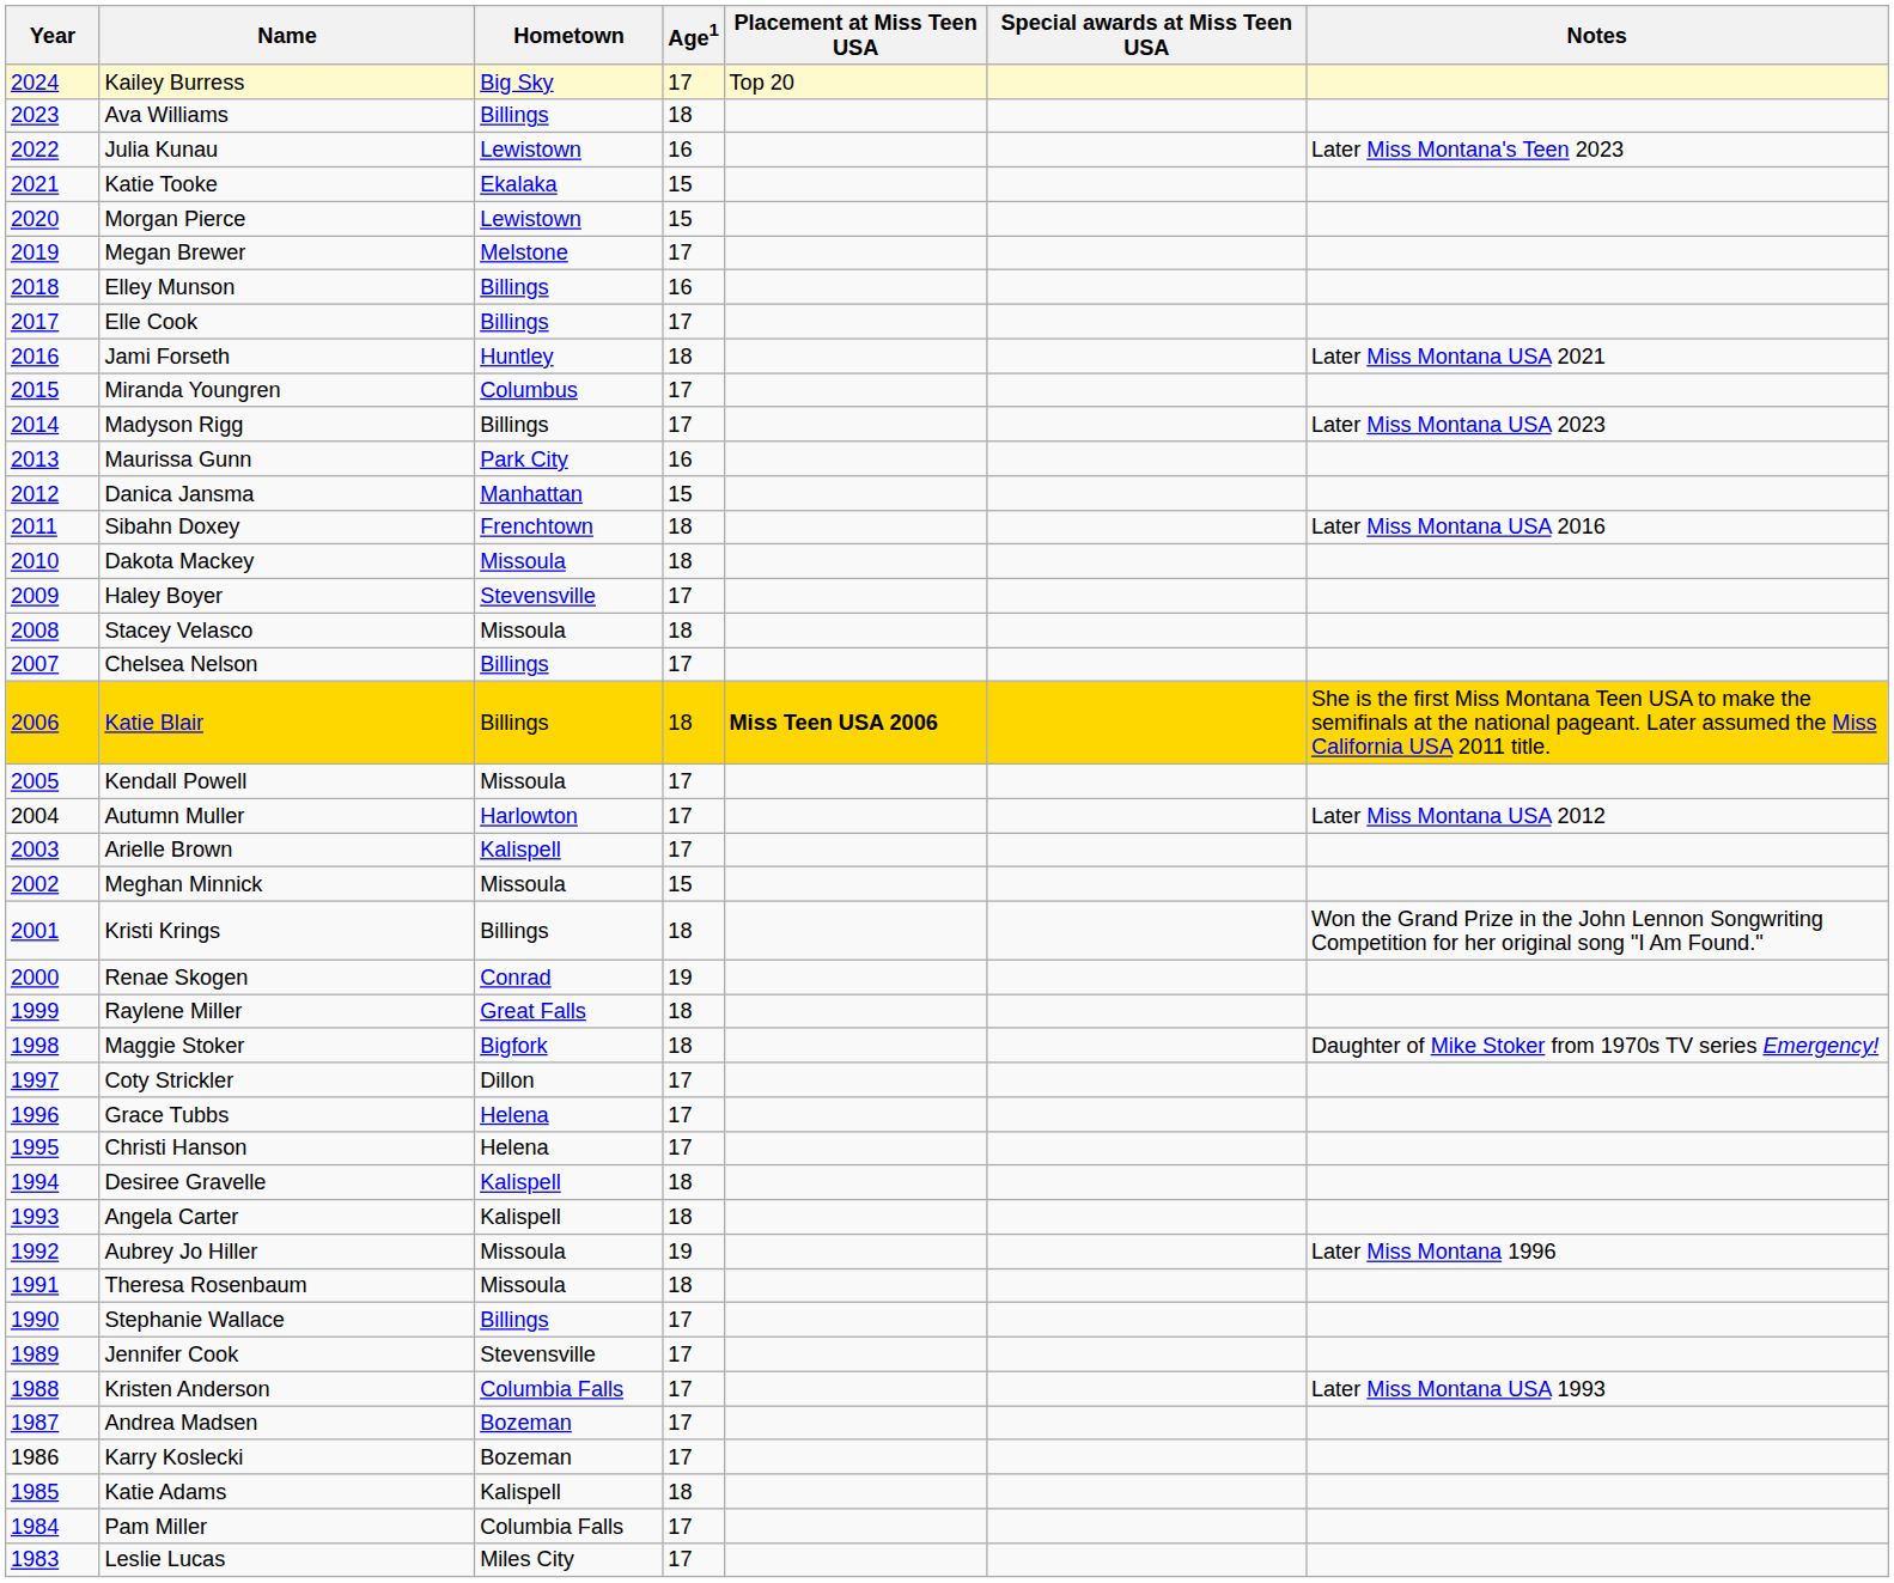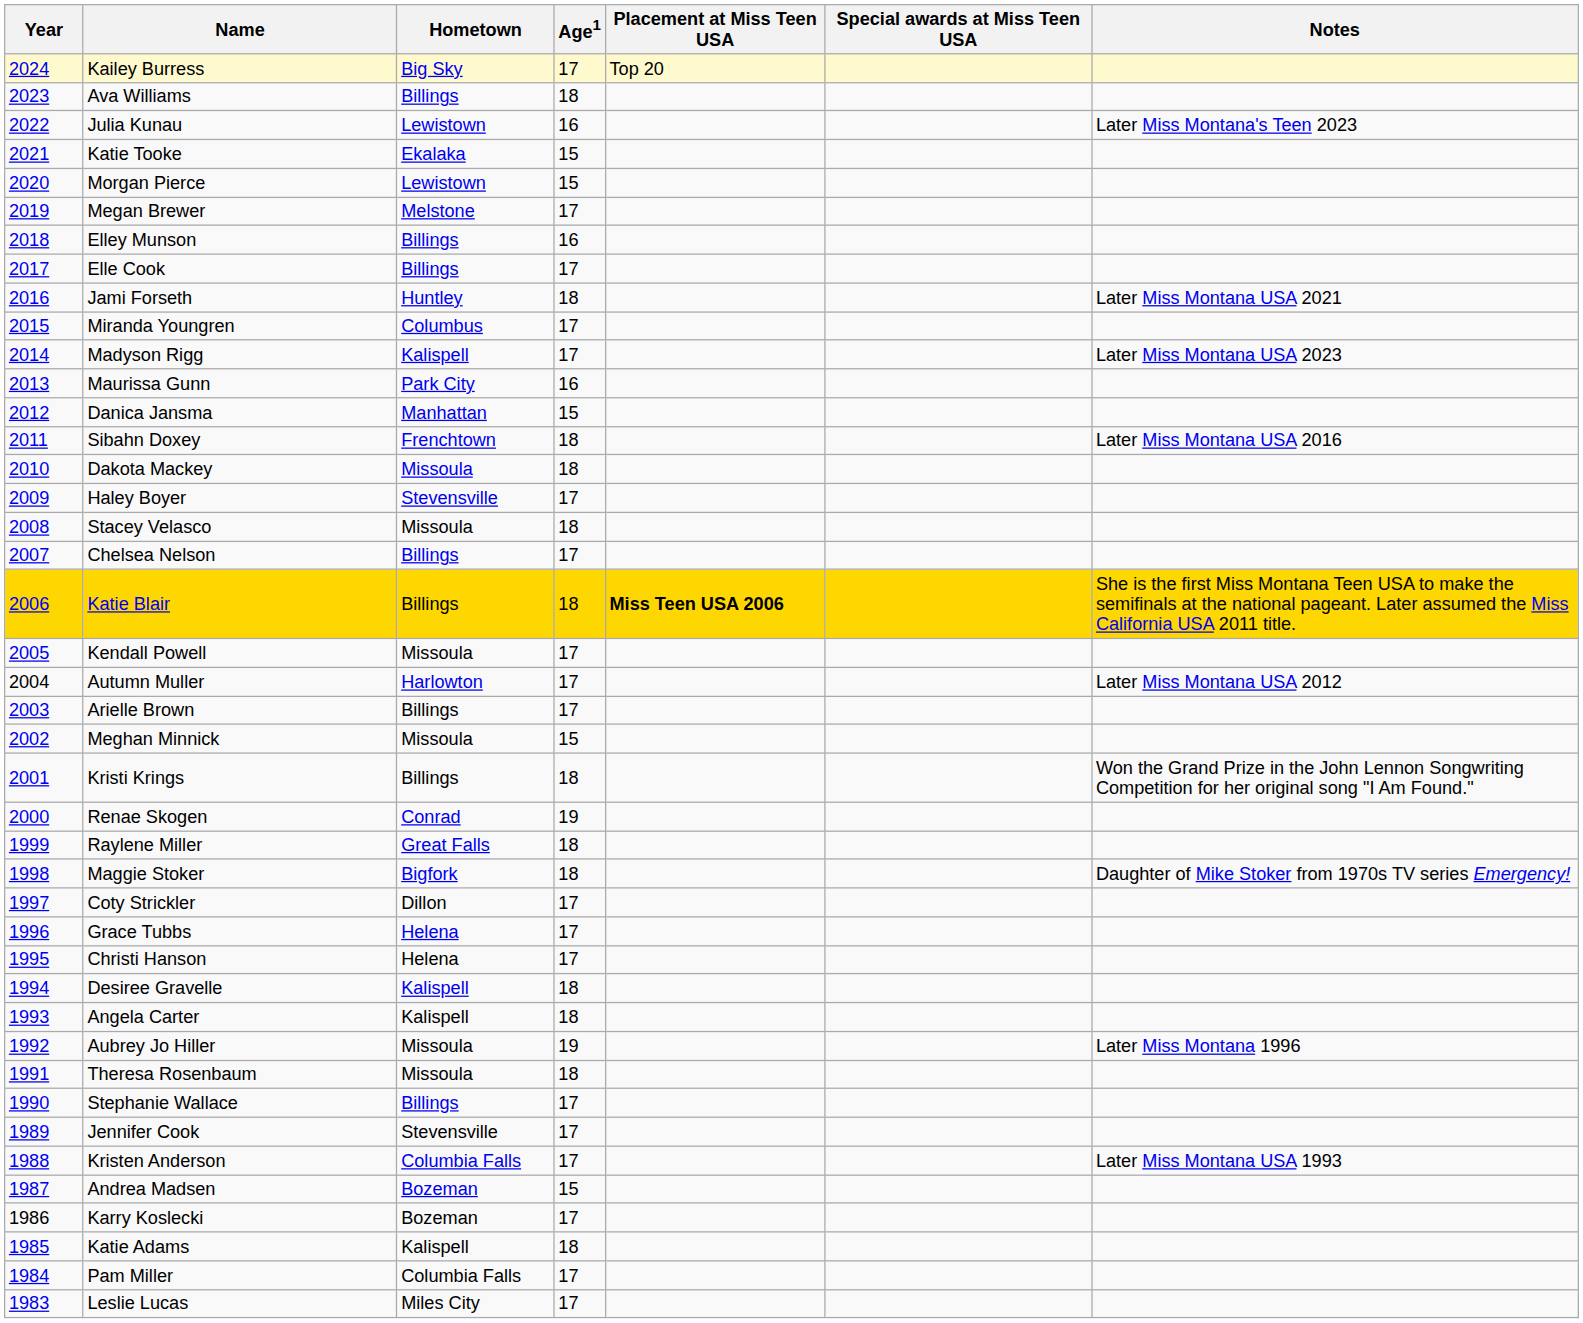Madyson Rigg | Hometown: Billings -> Kalispell
Arielle Brown | Hometown: Kalispell -> Billings
Andrea Madsen | Age1: 17 -> 15
